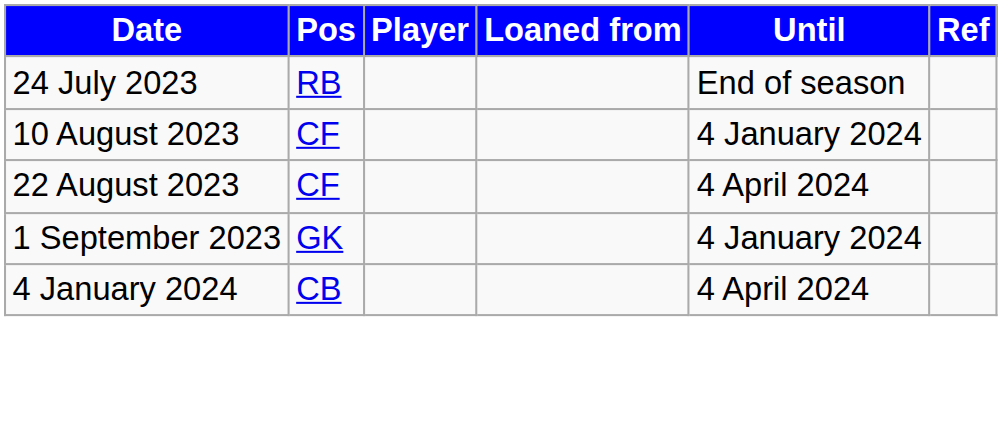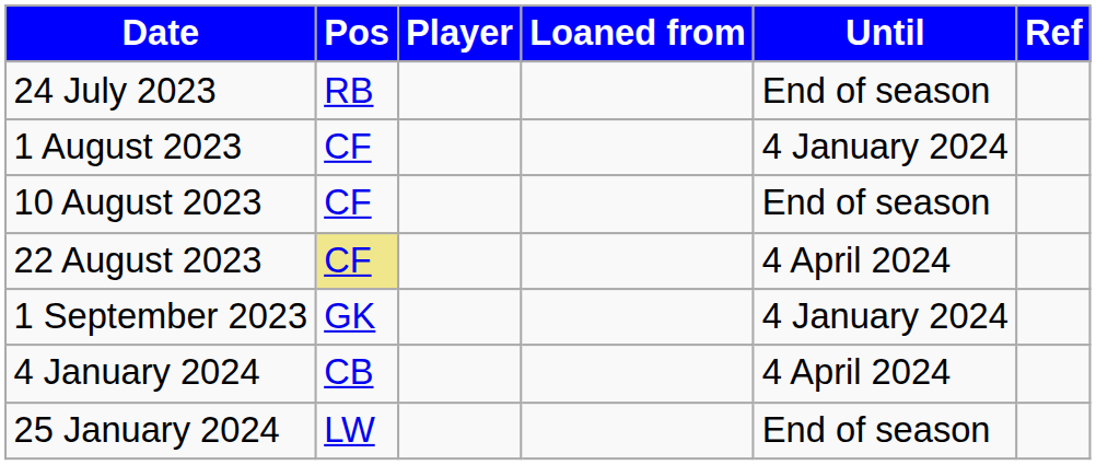+ row: 1 August 2023 | CF | 4 January 2024
10 August 2023 | Until: 4 January 2024 -> End of season
22 August 2023 | Pos: no background -> khaki background
+ row: 25 January 2024 | LW | End of season
